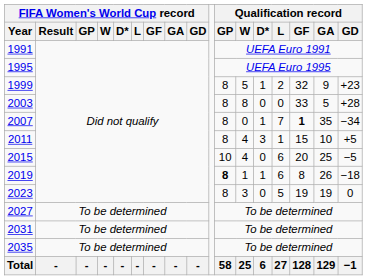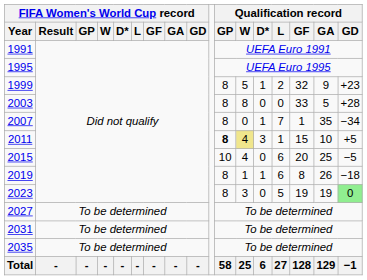2007 | Qualification record / GF: bold -> normal
2011 | Qualification record / GP: normal -> bold
2011 | Qualification record / W: no background -> khaki background
2019 | Qualification record / GP: bold -> normal
2023 | Qualification record / GD: no background -> lightgreen background
